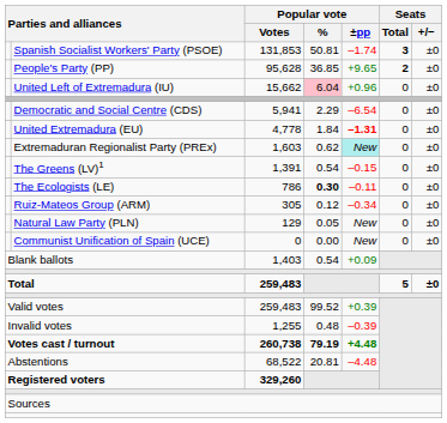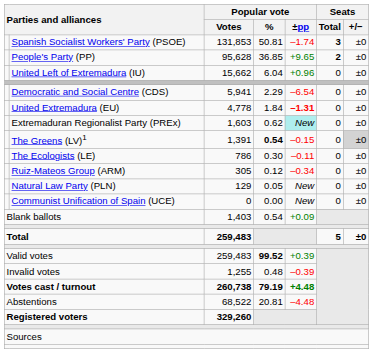United Left of Extremadura (IU) | Popular vote / %: pink background -> no background
The Greens (LV)1 | Popular vote / %: normal -> bold
The Greens (LV)1 | Seats / +/−: no background -> lightgrey background
The Ecologists (LE) | Popular vote / %: bold -> normal
Valid votes | Popular vote / %: normal -> bold
